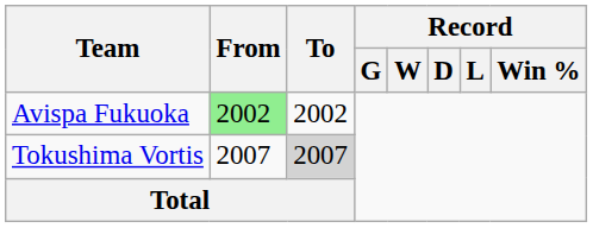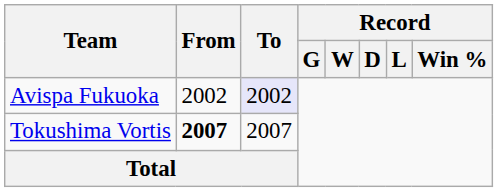Avispa Fukuoka | From: lightgreen background -> no background
Avispa Fukuoka | To: no background -> lavender background
Tokushima Vortis | From: normal -> bold
Tokushima Vortis | To: lightgrey background -> no background
